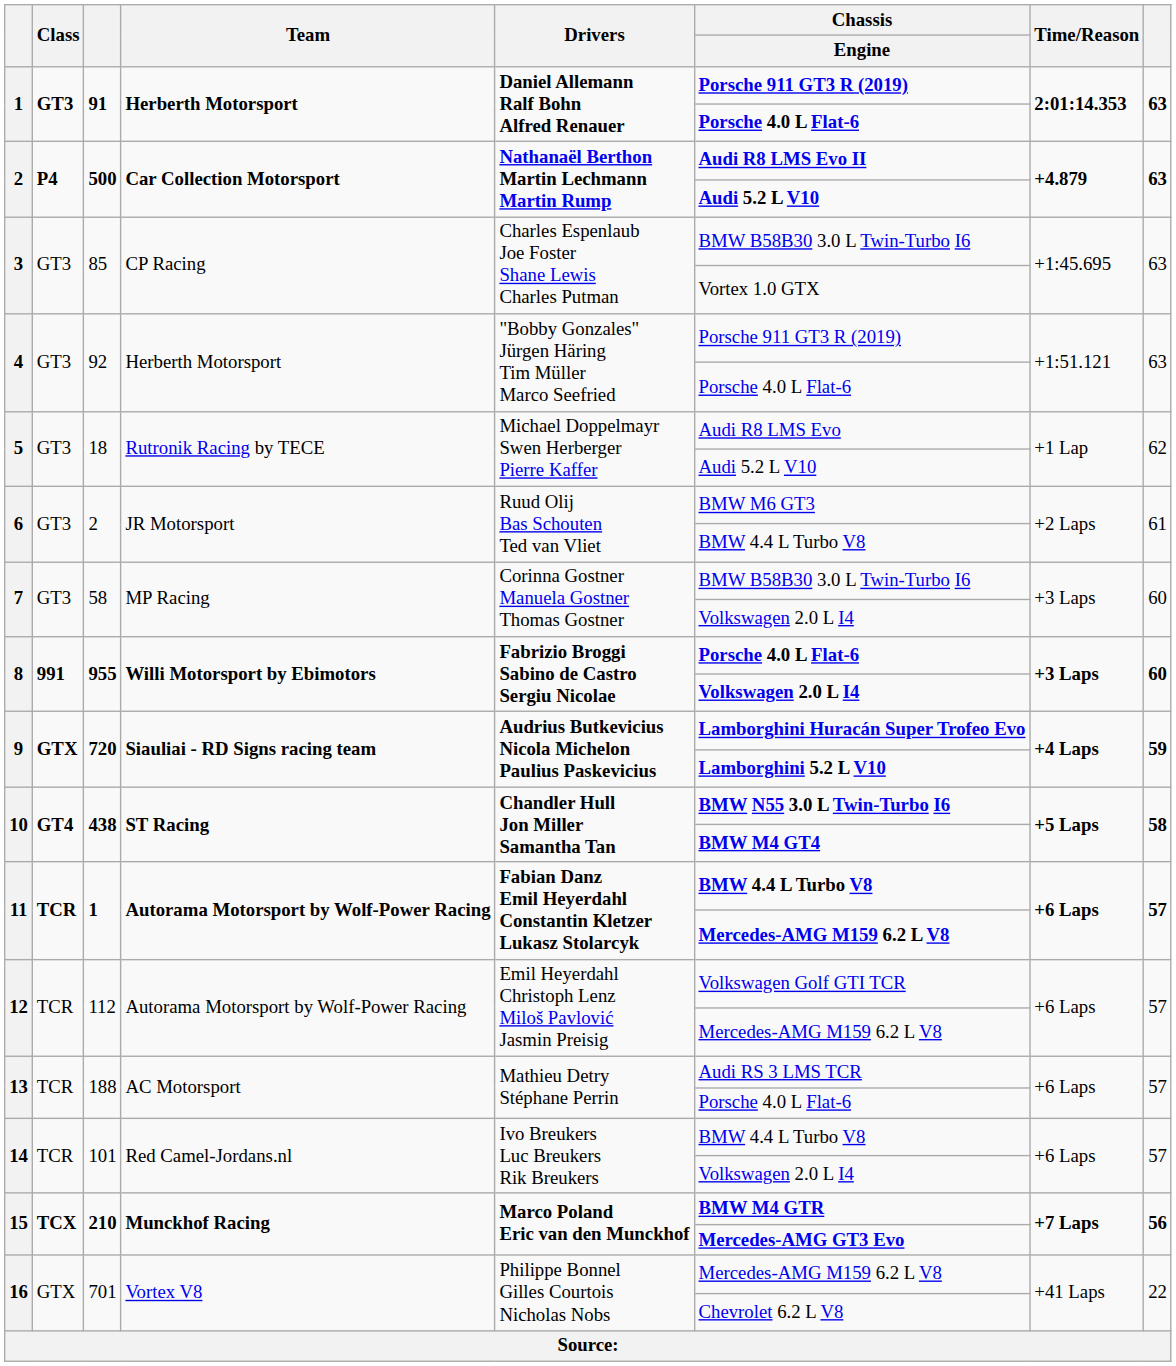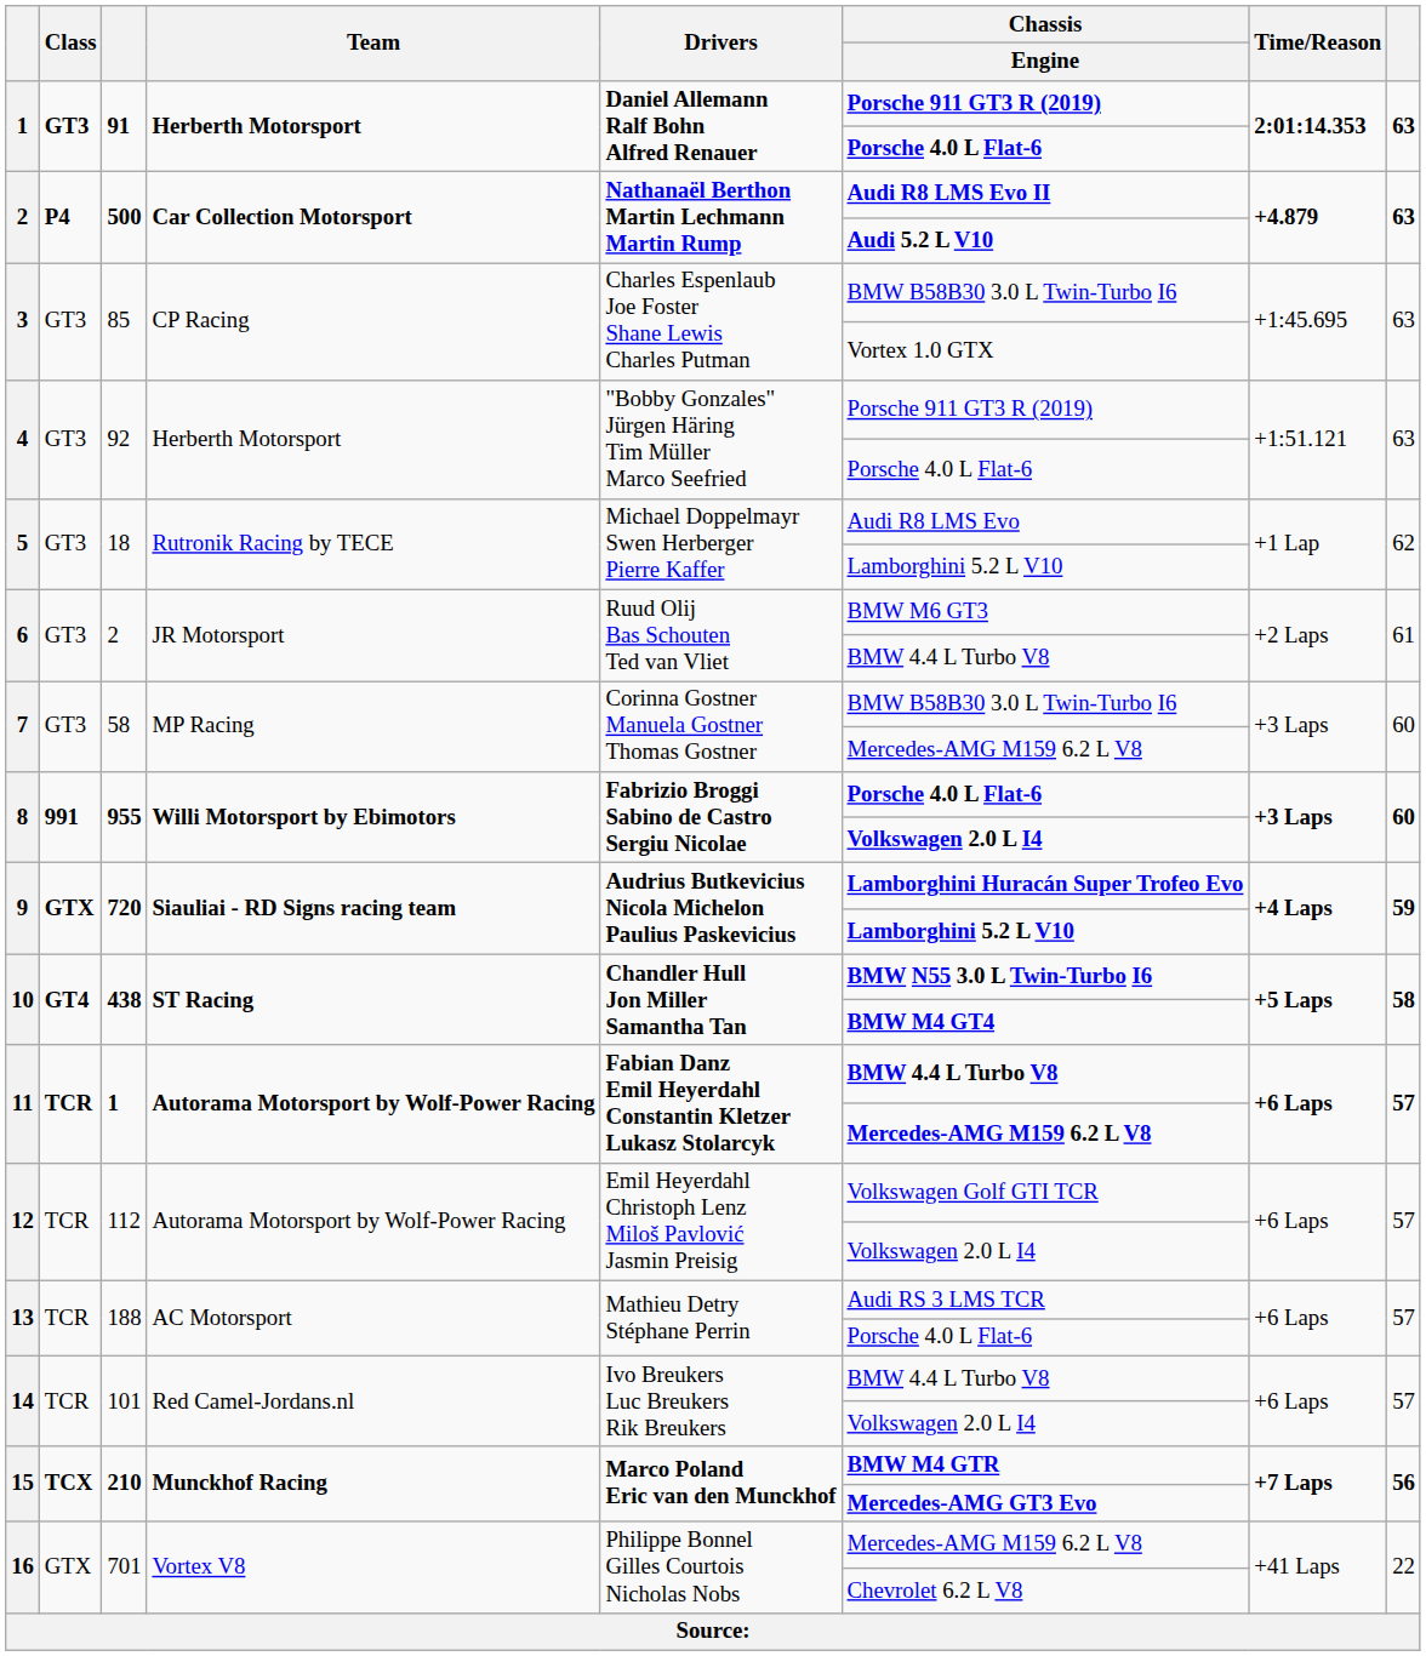row 12 | Chassis / Engine: Audi 5.2 L V10 -> Lamborghini 5.2 L V10
row 16 | Chassis / Engine: Volkswagen 2.0 L I4 -> Mercedes-AMG M159 6.2 L V8
row 26 | Chassis / Engine: Mercedes-AMG M159 6.2 L V8 -> Volkswagen 2.0 L I4
